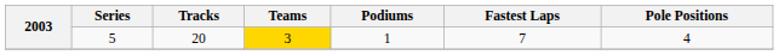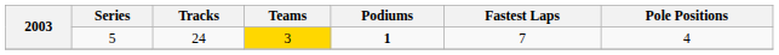row 2 | Tracks: 20 -> 24
row 2 | Podiums: normal -> bold
